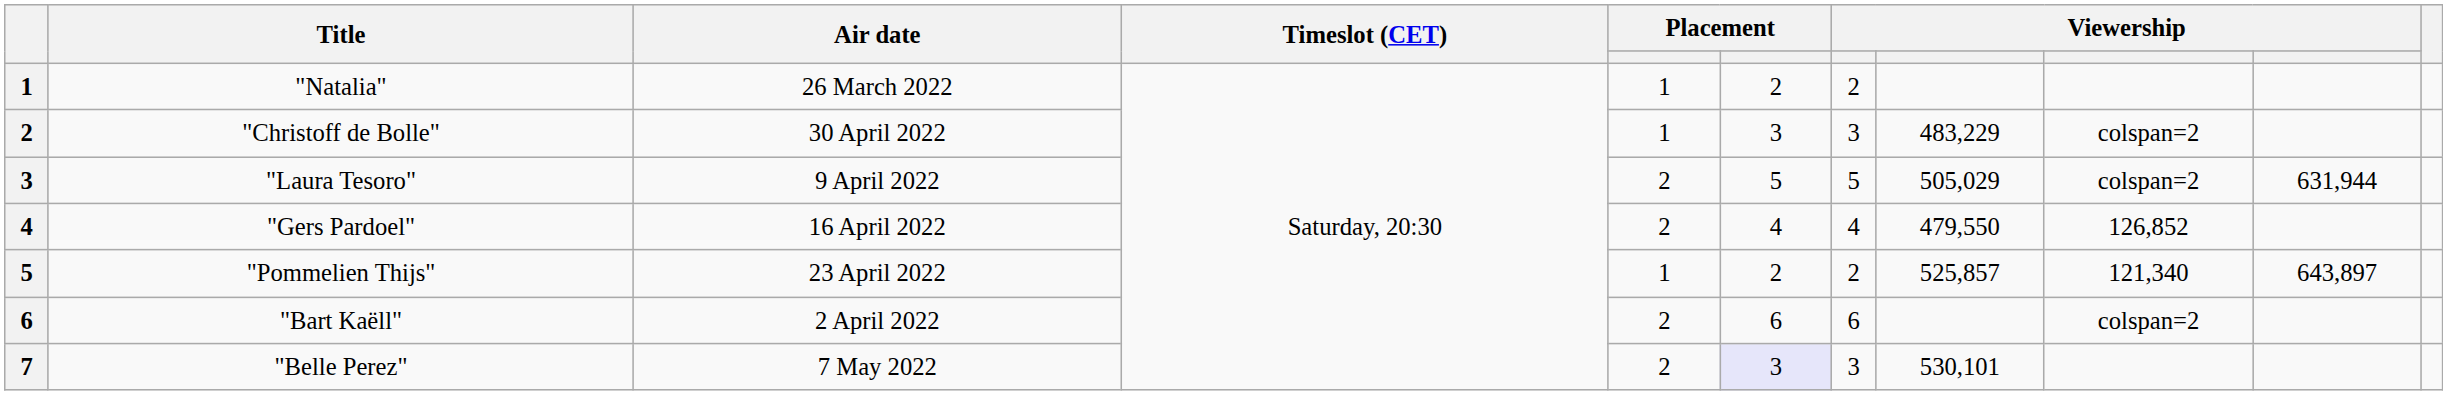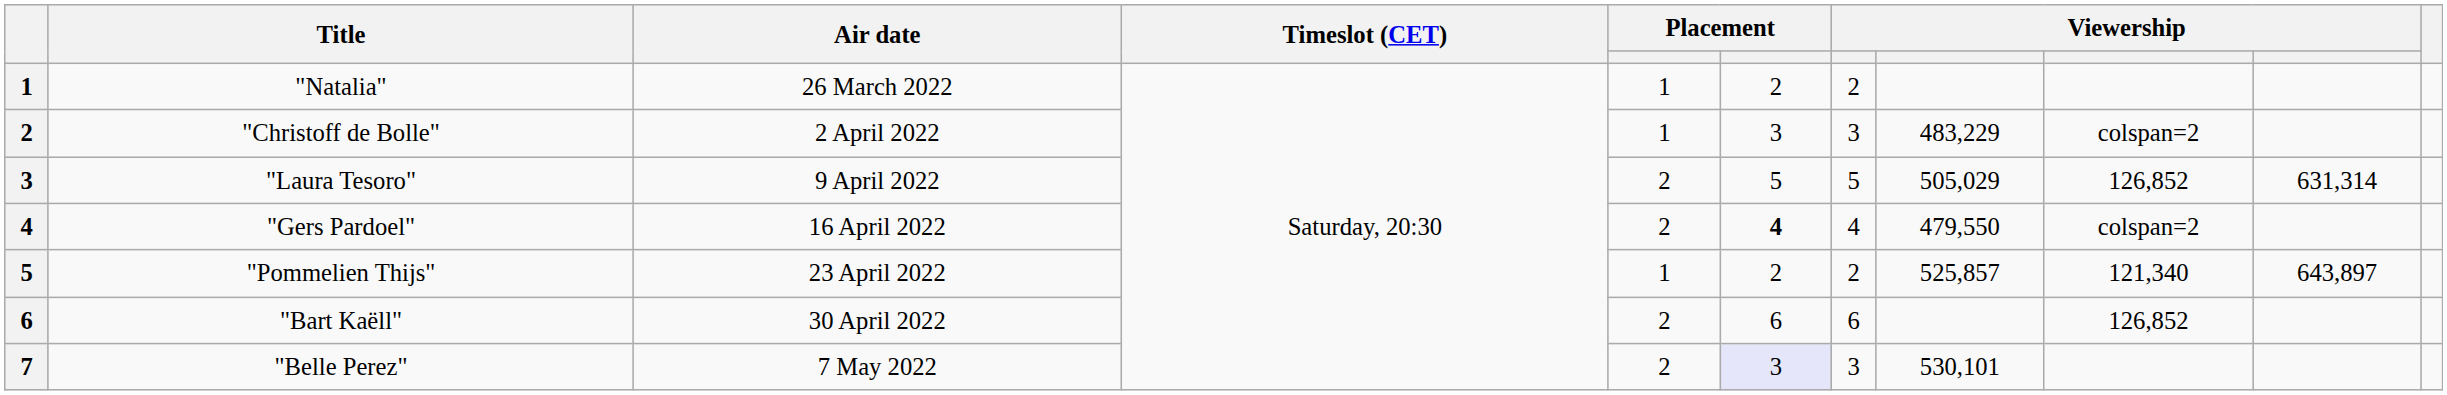"Christoff de Bolle" | Air date: 30 April 2022 -> 2 April 2022
"Laura Tesoro" | column 9: colspan=2 -> 126,852
"Laura Tesoro" | column 10: 631,944 -> 631,314
"Gers Pardoel" | column 6: normal -> bold
"Gers Pardoel" | column 9: 126,852 -> colspan=2
"Bart Kaëll" | Air date: 2 April 2022 -> 30 April 2022
"Bart Kaëll" | column 9: colspan=2 -> 126,852
